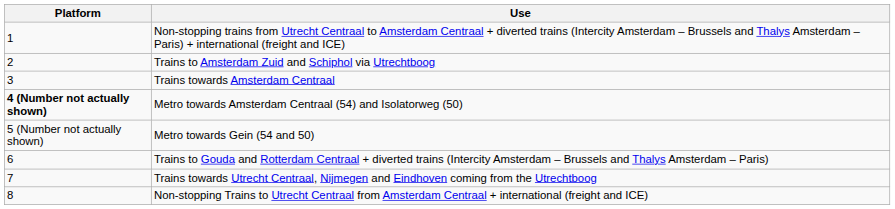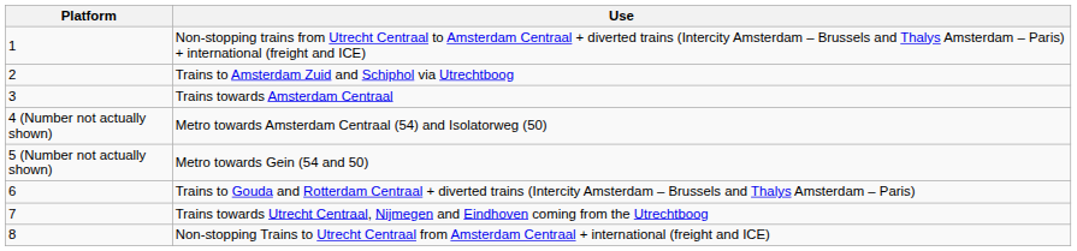Metro towards Amsterdam Centraal (54) and Isolatorweg (50) | Platform: bold -> normal
